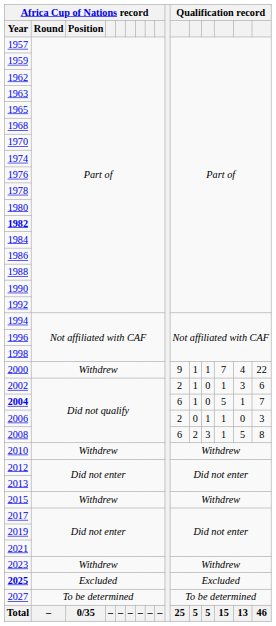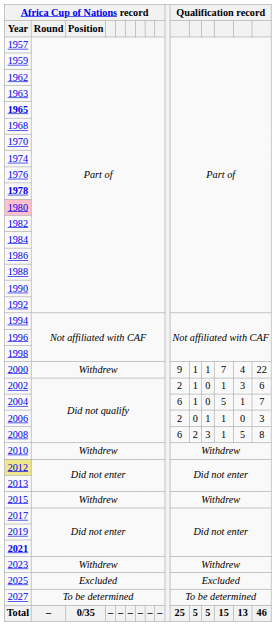1965 | Africa Cup of Nations record / Year: normal -> bold
1978 | Africa Cup of Nations record / Year: normal -> bold
1980 | Africa Cup of Nations record / Year: no background -> pink background
1982 | Africa Cup of Nations record / Year: bold -> normal
2004 | Africa Cup of Nations record / Year: bold -> normal
2012 | Africa Cup of Nations record / Year: no background -> khaki background
2021 | Africa Cup of Nations record / Year: normal -> bold
2025 | Africa Cup of Nations record / Year: bold -> normal
